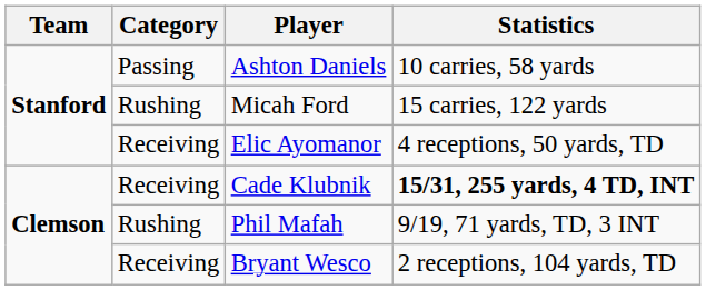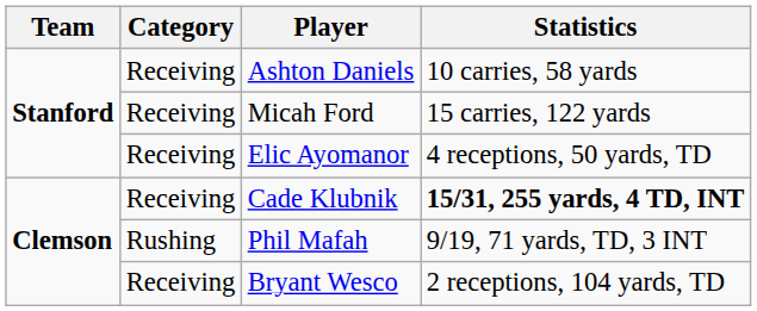Ashton Daniels | Category: Passing -> Receiving
Micah Ford | Category: Rushing -> Receiving
